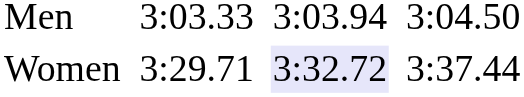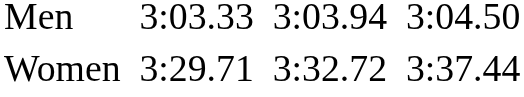Women | column 3: lavender background -> no background
